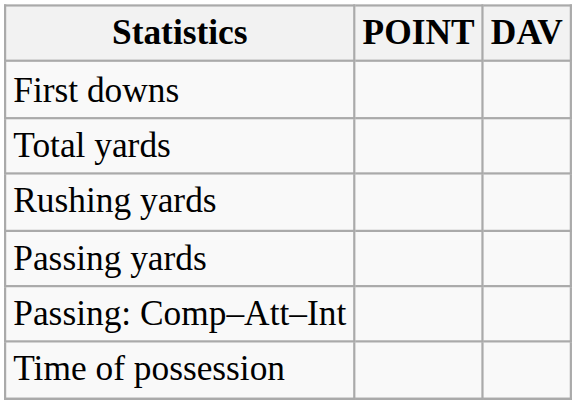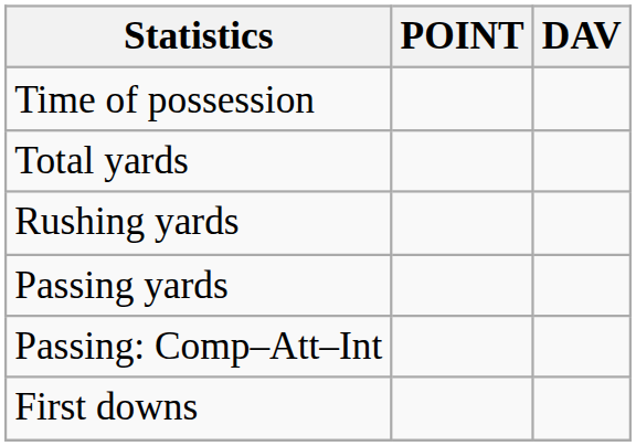rows swapped: First downs <-> Time of possession
